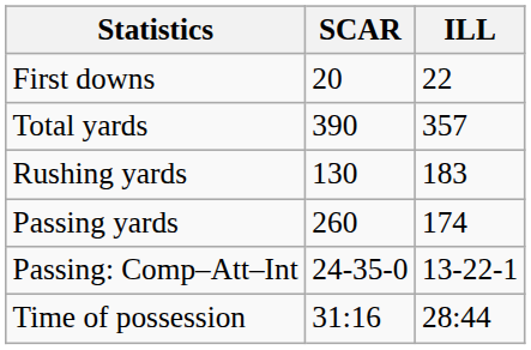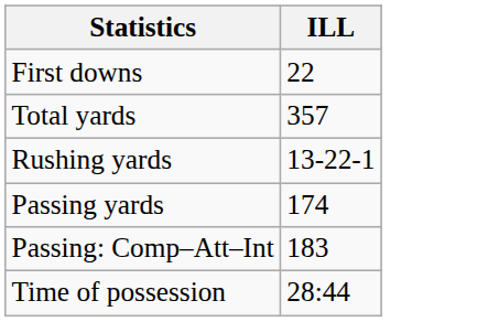- column: SCAR | 20 | 390 | 130 | 260 | 24-35-0 | 31:16
Rushing yards | ILL: 183 -> 13-22-1
Passing: Comp–Att–Int | ILL: 13-22-1 -> 183
